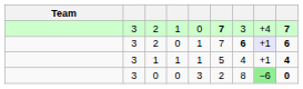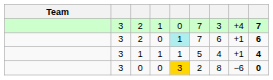row 2 | column 6: bold -> normal
row 3 | column 5: no background -> paleturquoise background
row 3 | column 7: bold -> normal
row 3 | column 8: lavender background -> no background
row 5 | column 5: no background -> gold background
row 5 | column 8: lightgreen background -> no background
